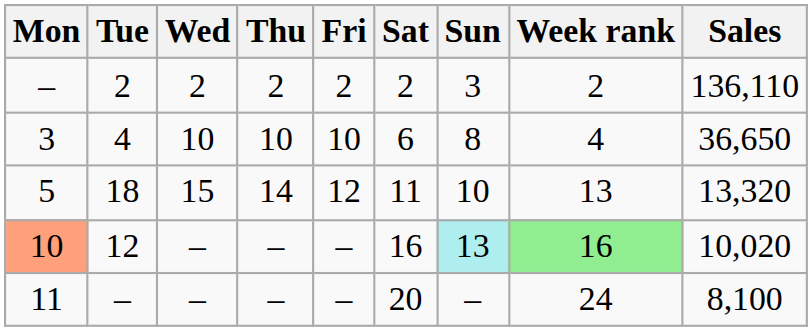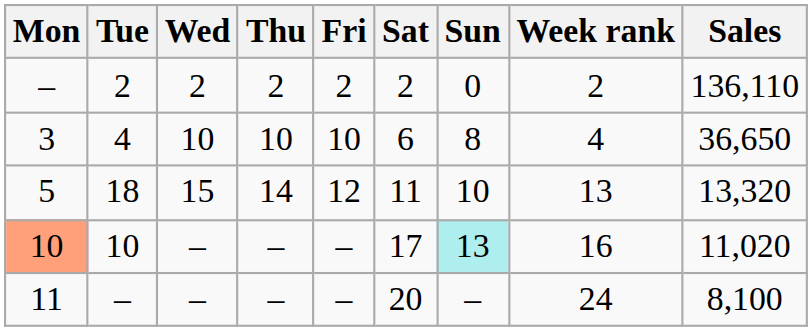row 2 | Sun: 3 -> 0
row 5 | Tue: 12 -> 10
row 5 | Sat: 16 -> 17
row 5 | Week rank: lightgreen background -> no background
row 5 | Sales: 10,020 -> 11,020
